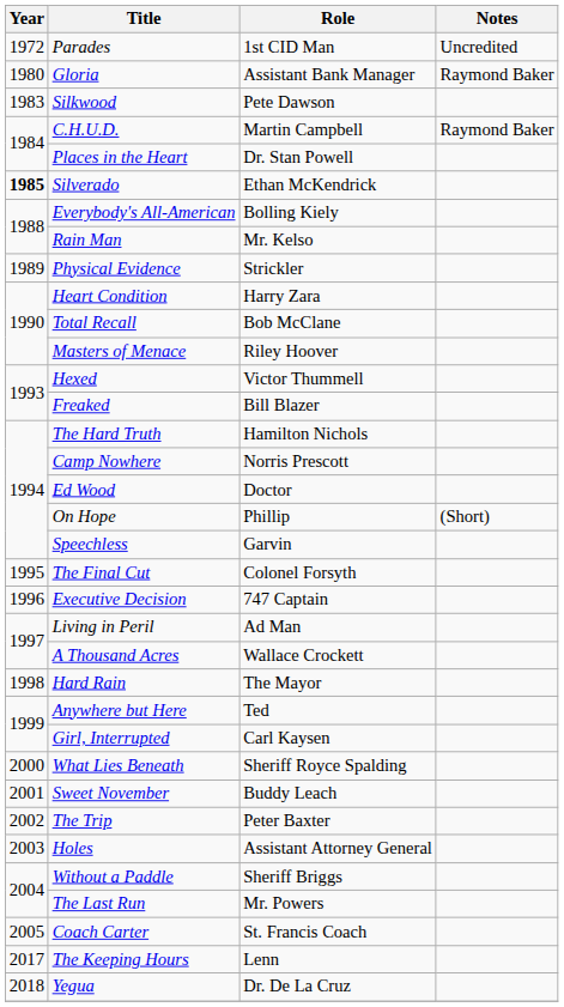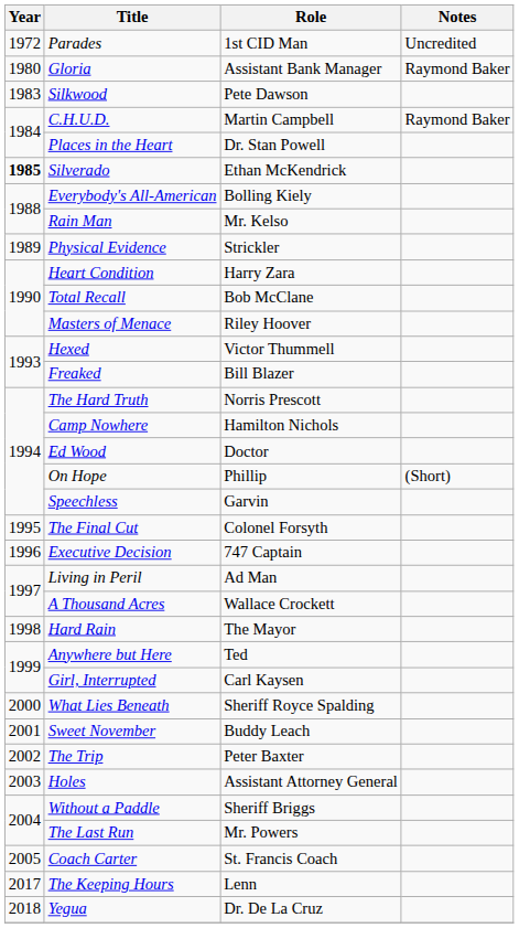The Hard Truth | Role: Hamilton Nichols -> Norris Prescott
Camp Nowhere | Role: Norris Prescott -> Hamilton Nichols
